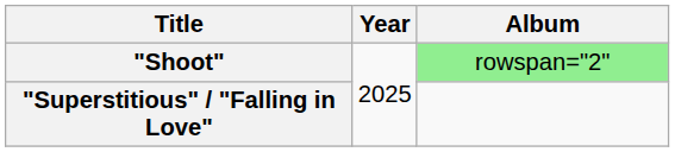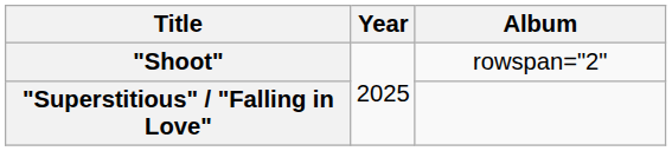"Shoot" | Album: lightgreen background -> no background
